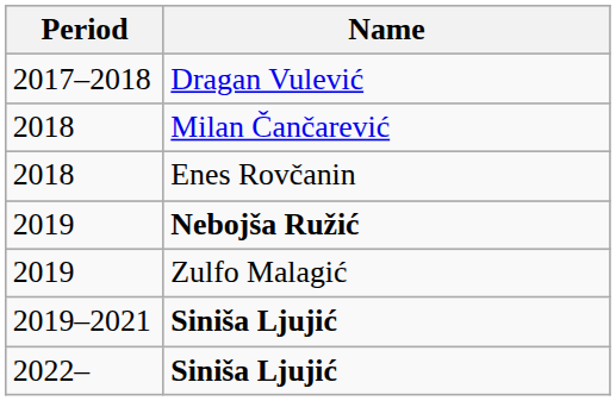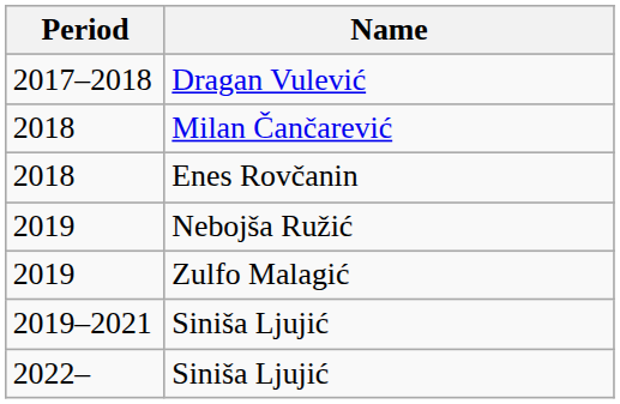row 5 | Name: bold -> normal
row 7 | Name: bold -> normal
row 8 | Name: bold -> normal
